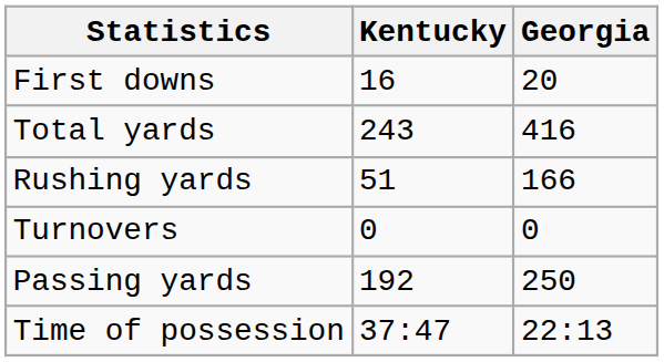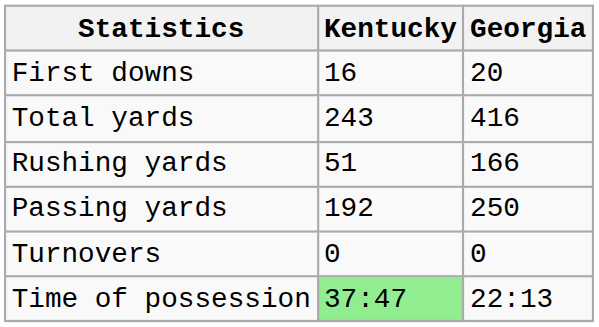rows swapped: Passing yards <-> Turnovers
Time of possession | Kentucky: no background -> lightgreen background
